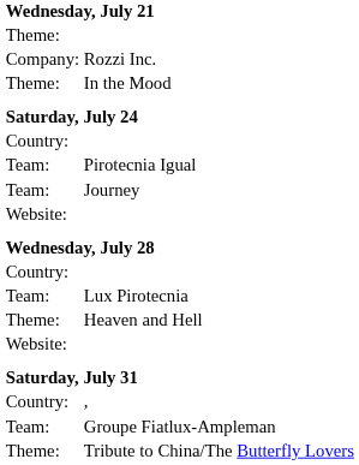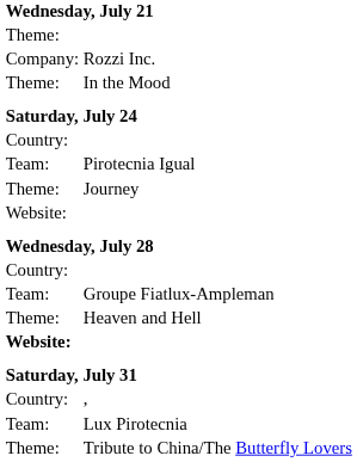row 8 | column 1: Team: -> Theme:
row 12 | column 2: Lux Pirotecnia -> Groupe Fiatlux-Ampleman
row 14 | column 1: normal -> bold
row 17 | column 2: Groupe Fiatlux-Ampleman -> Lux Pirotecnia
